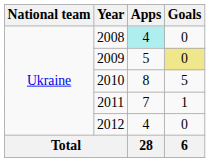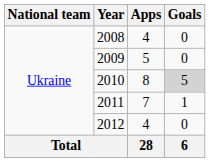2008 | Apps: paleturquoise background -> no background
2009 | Goals: khaki background -> no background
2010 | Goals: no background -> lightgrey background
